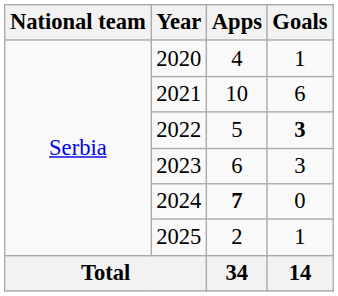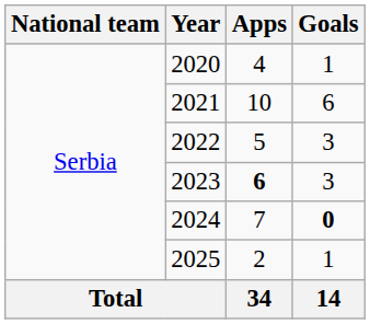2022 | Goals: bold -> normal
2023 | Apps: normal -> bold
2024 | Apps: bold -> normal
2024 | Goals: normal -> bold
